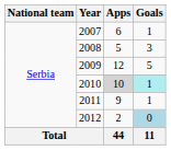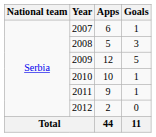2010 | Apps: lightgrey background -> no background
2010 | Goals: paleturquoise background -> no background
2012 | Goals: lightblue background -> no background
